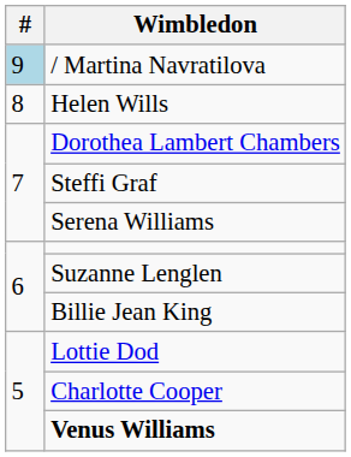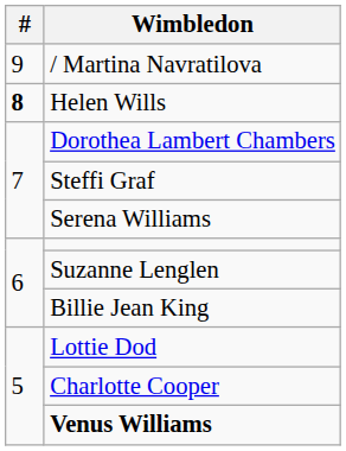/ Martina Navratilova | #: lightblue background -> no background
Helen Wills | #: normal -> bold
